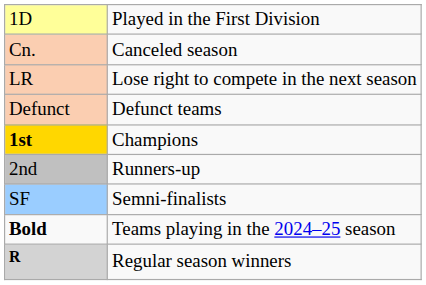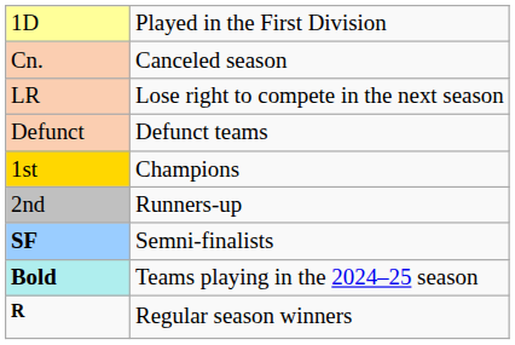1st | column 1: bold -> normal
SF | column 1: normal -> bold
Bold | column 1: no background -> paleturquoise background
R | column 1: lightgrey background -> no background
